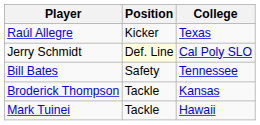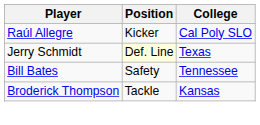Raúl Allegre | College: Texas -> Cal Poly SLO
Jerry Schmidt | College: Cal Poly SLO -> Texas
- row: Mark Tuinei | Tackle | Hawaii
